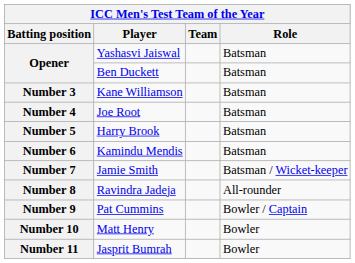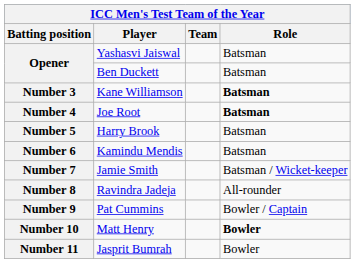Number 3 | Role: normal -> bold
Number 4 | Role: normal -> bold
Number 10 | Role: normal -> bold
